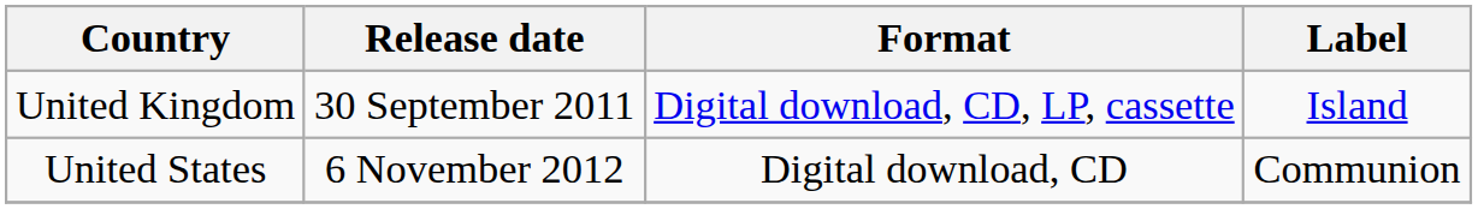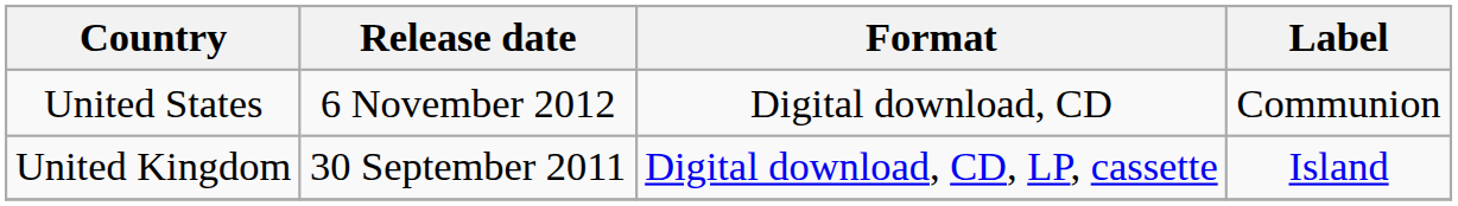rows swapped: United Kingdom <-> United States
